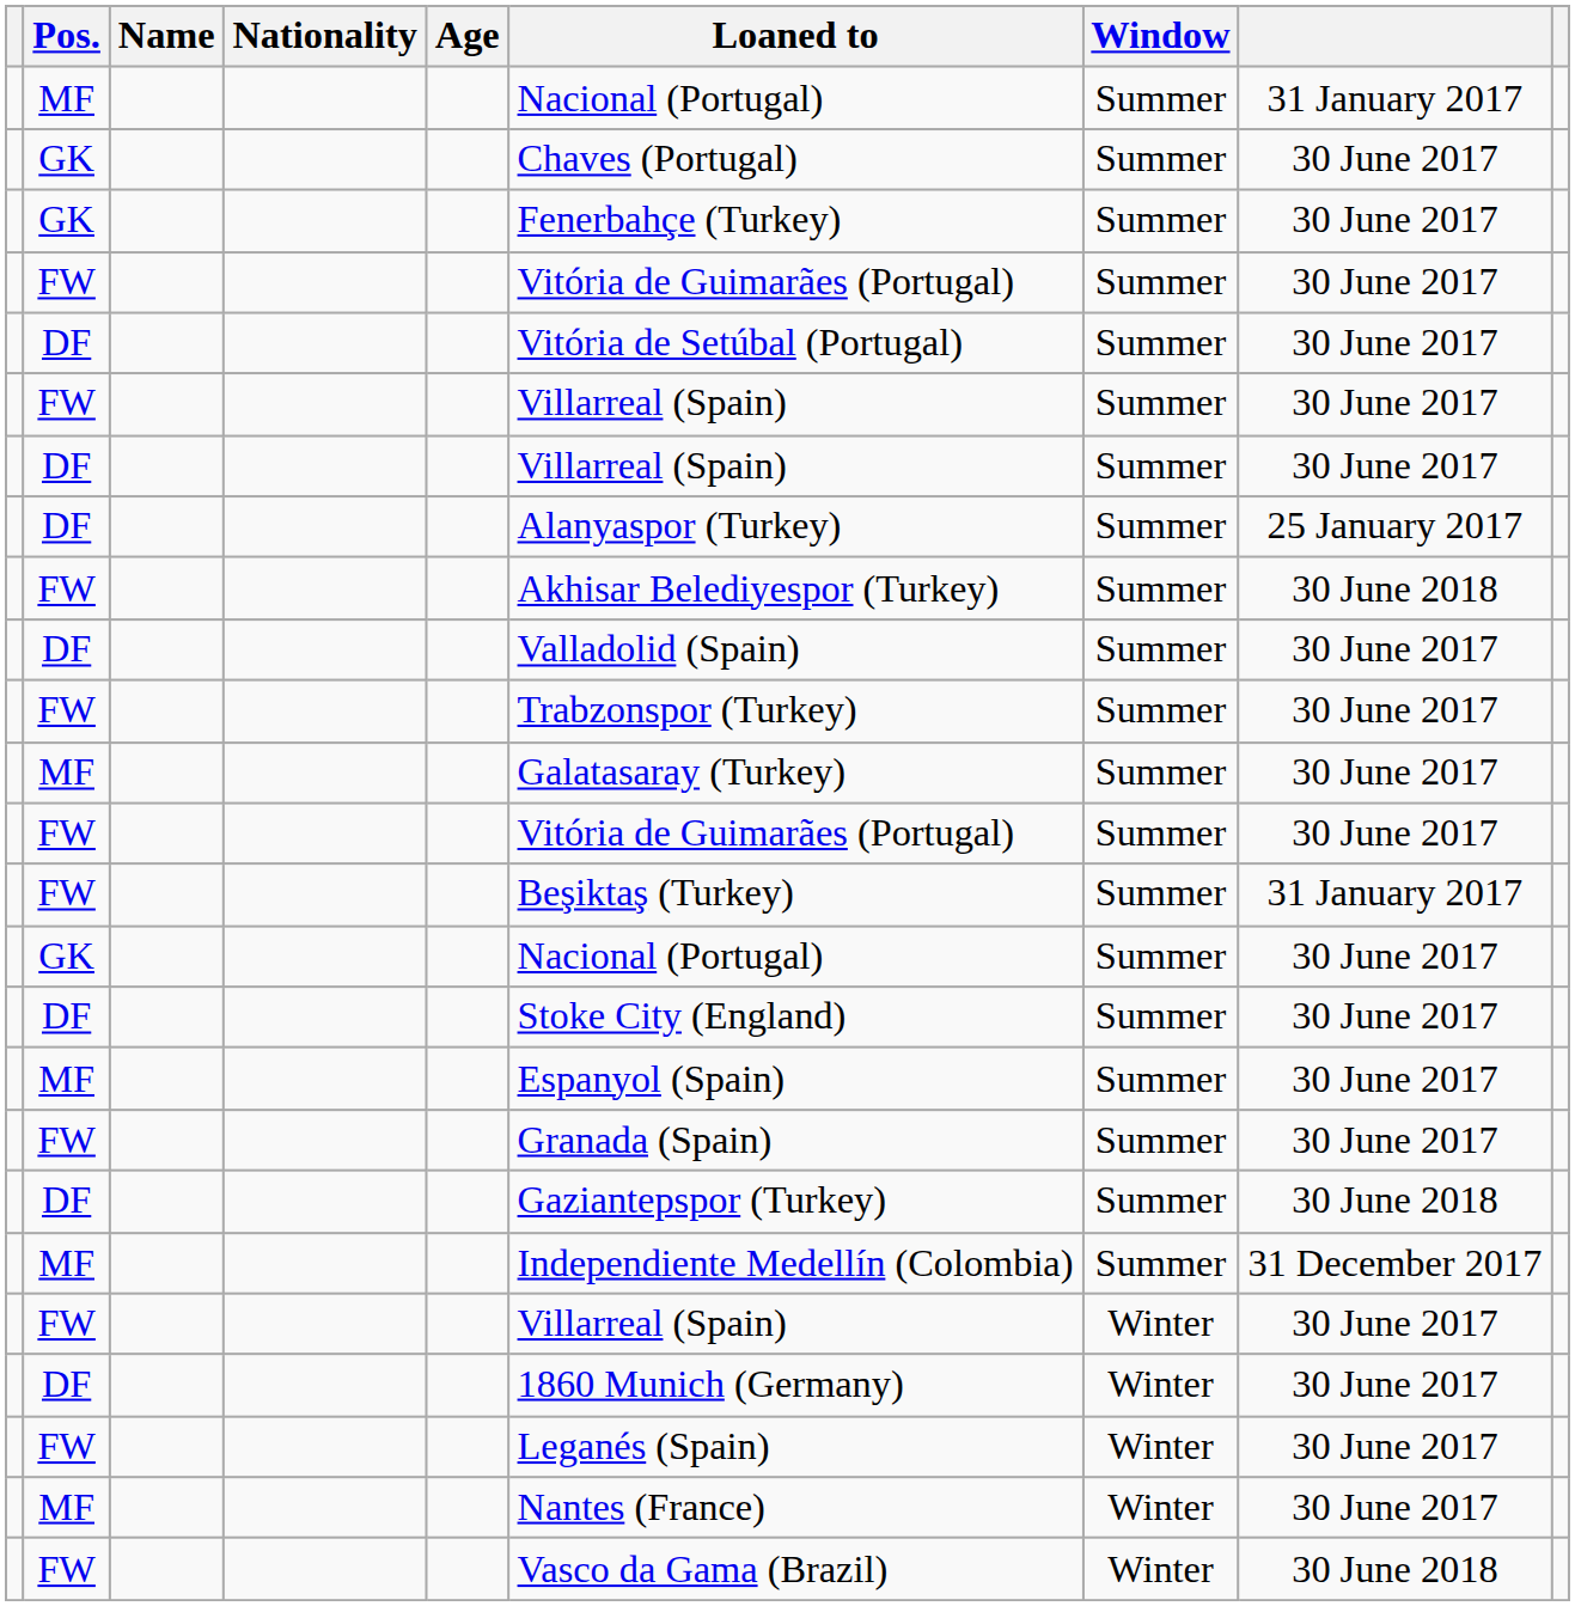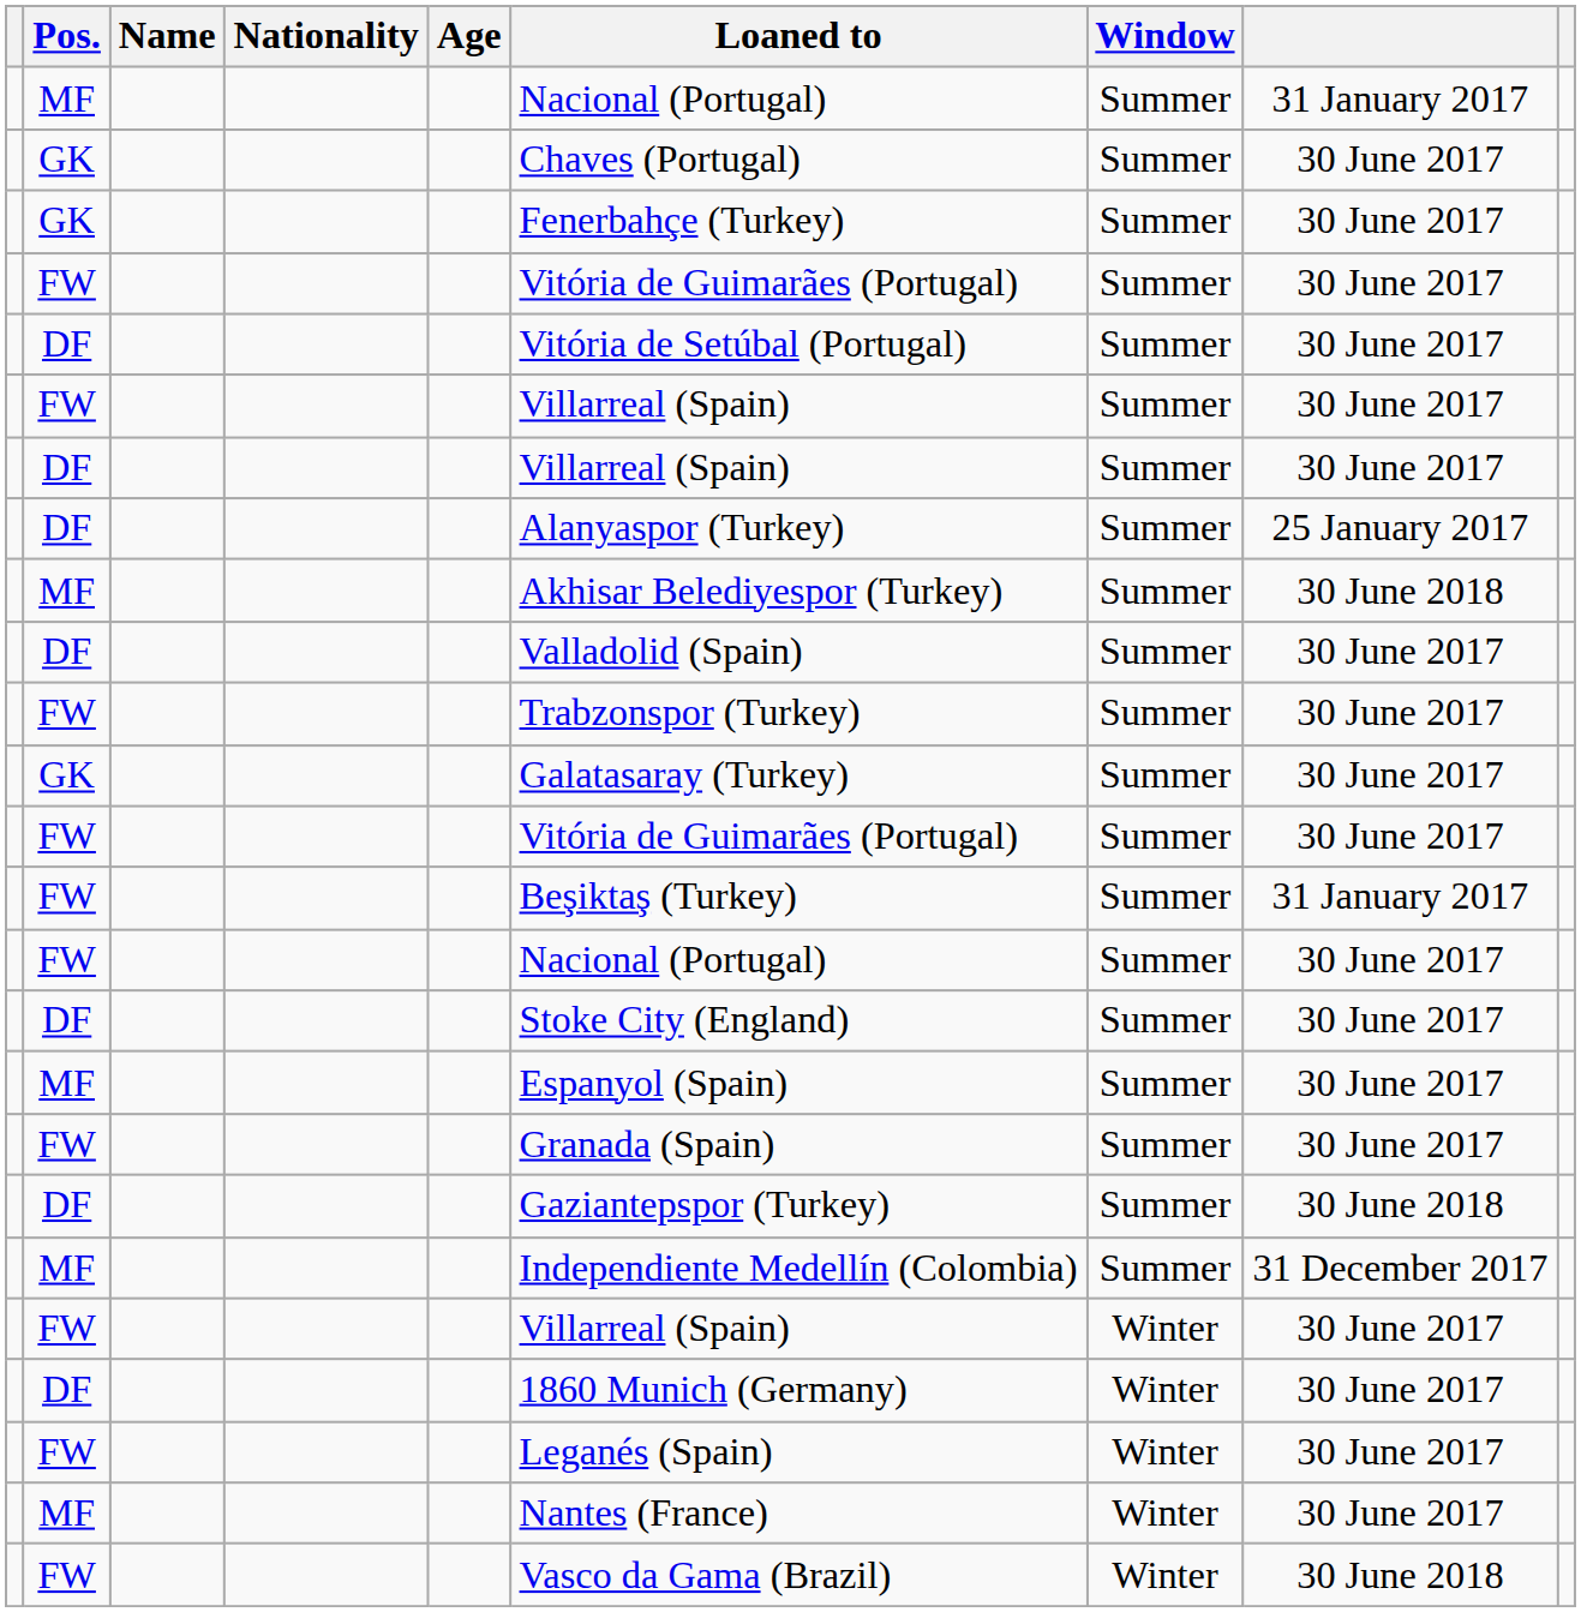row 10 | Pos.: FW -> MF
row 13 | Pos.: MF -> GK
row 16 | Pos.: GK -> FW
